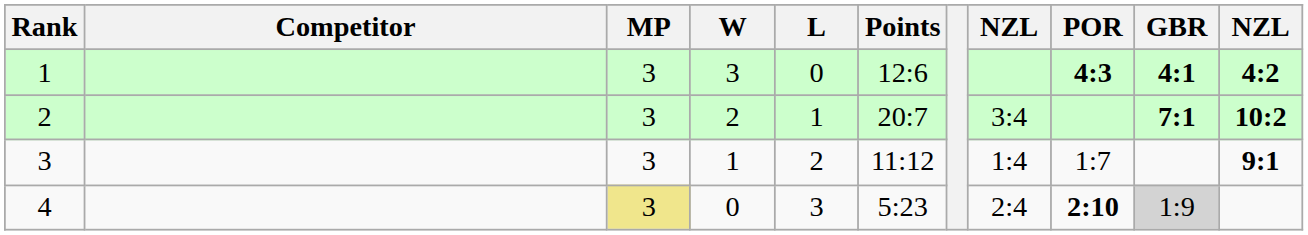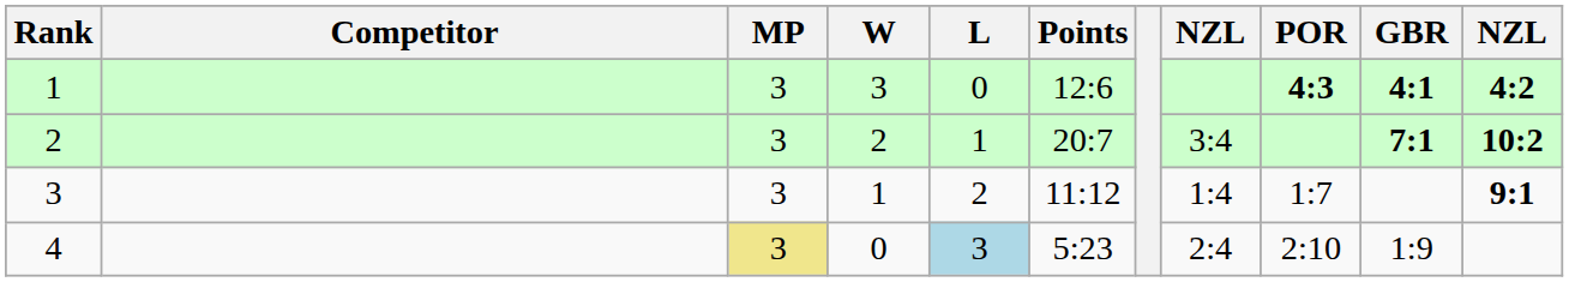4 | L: no background -> lightblue background
4 | POR: bold -> normal
4 | GBR: lightgrey background -> no background
